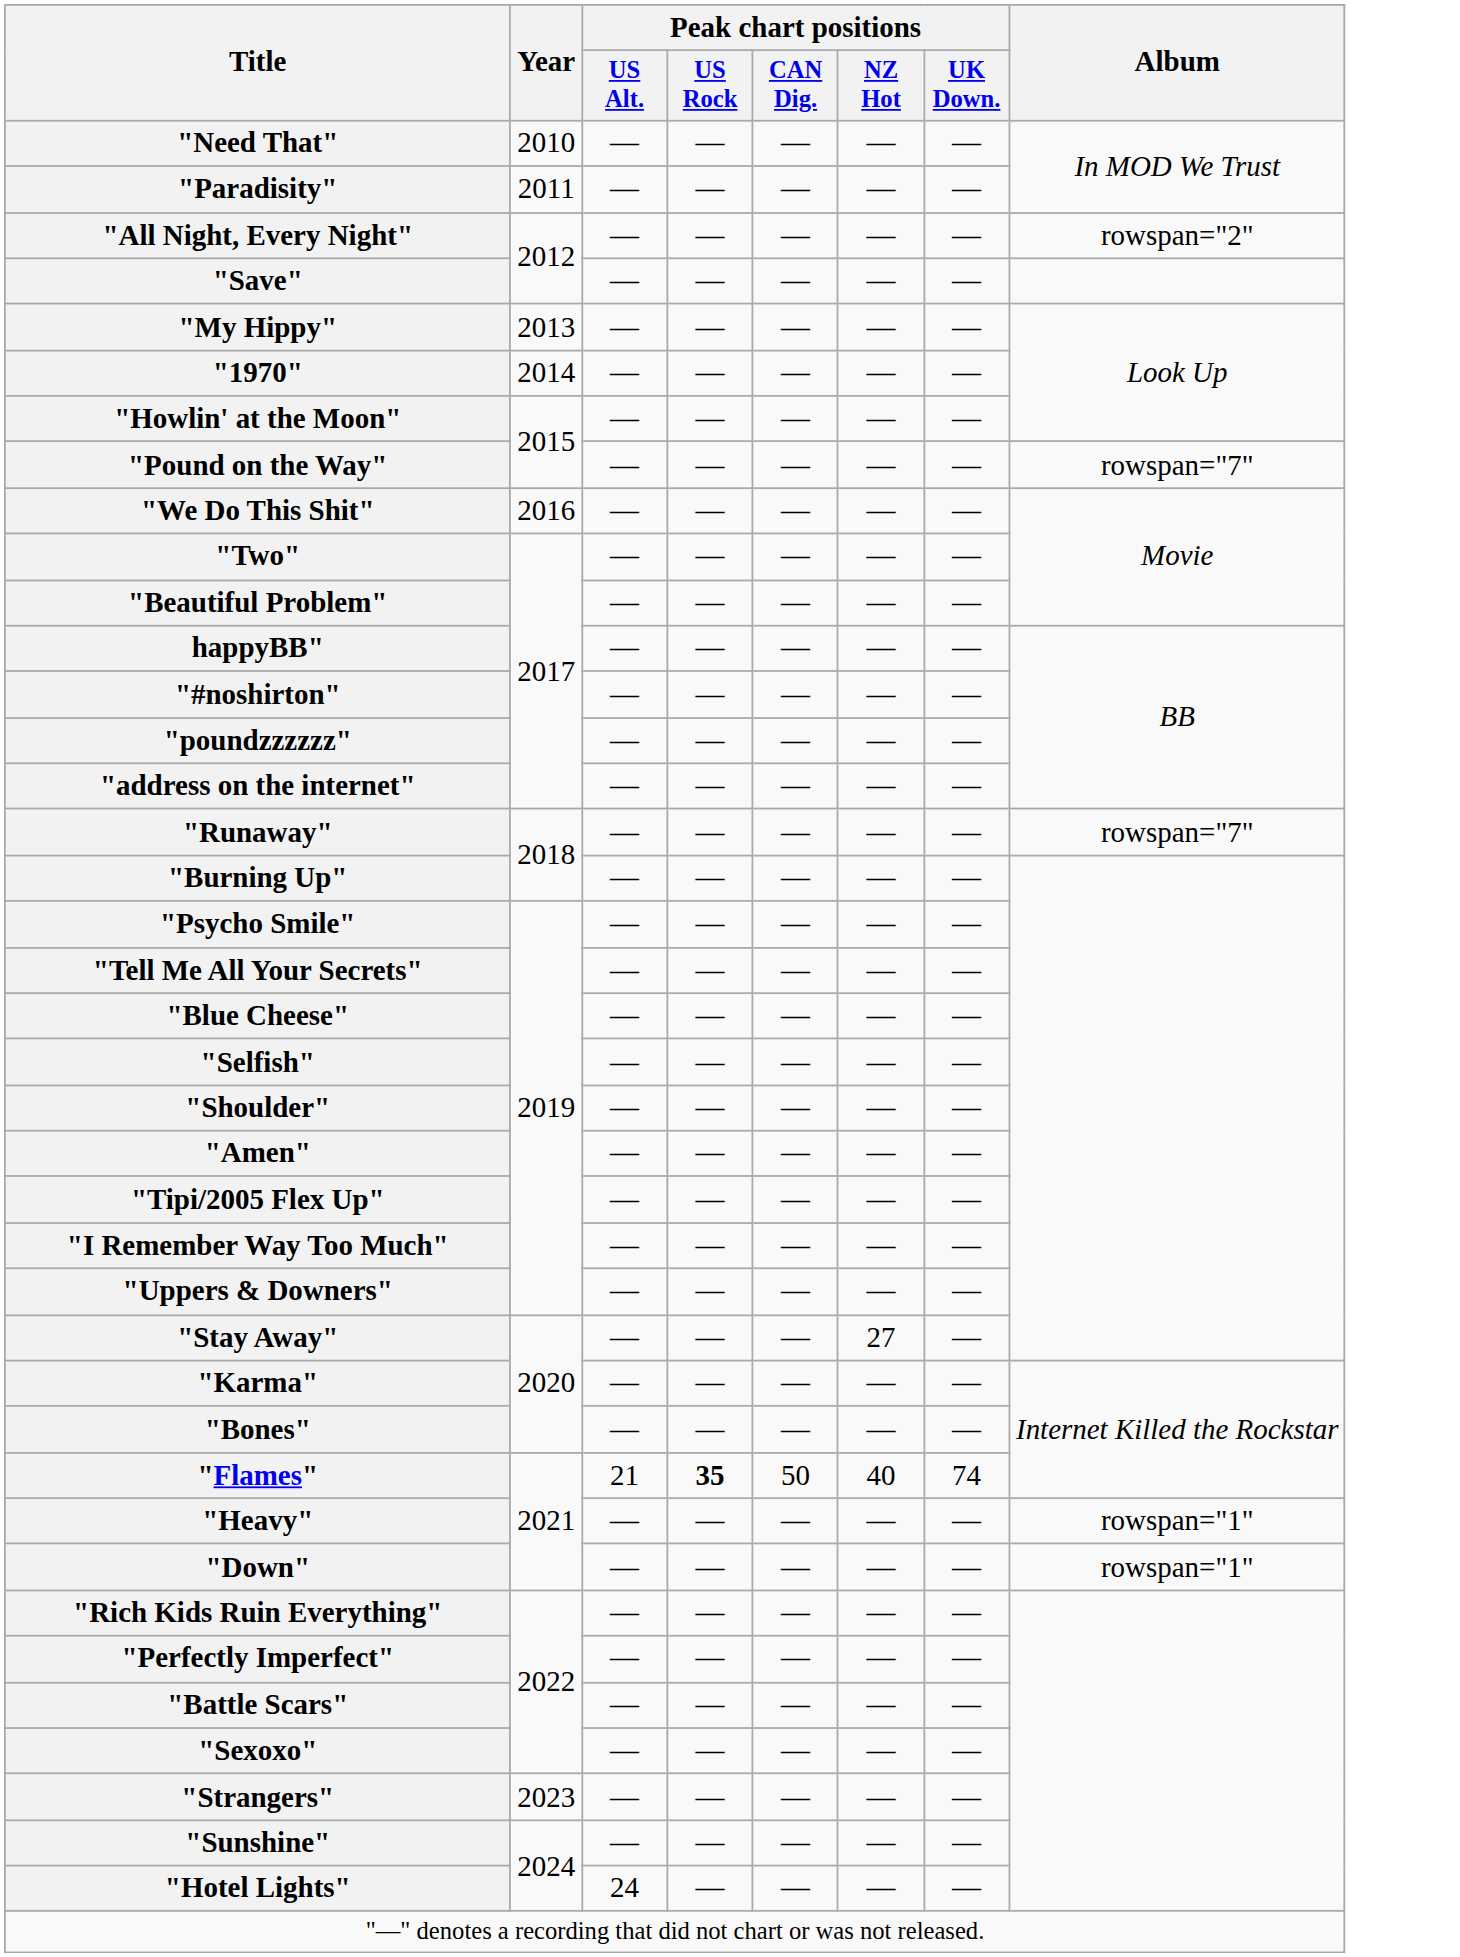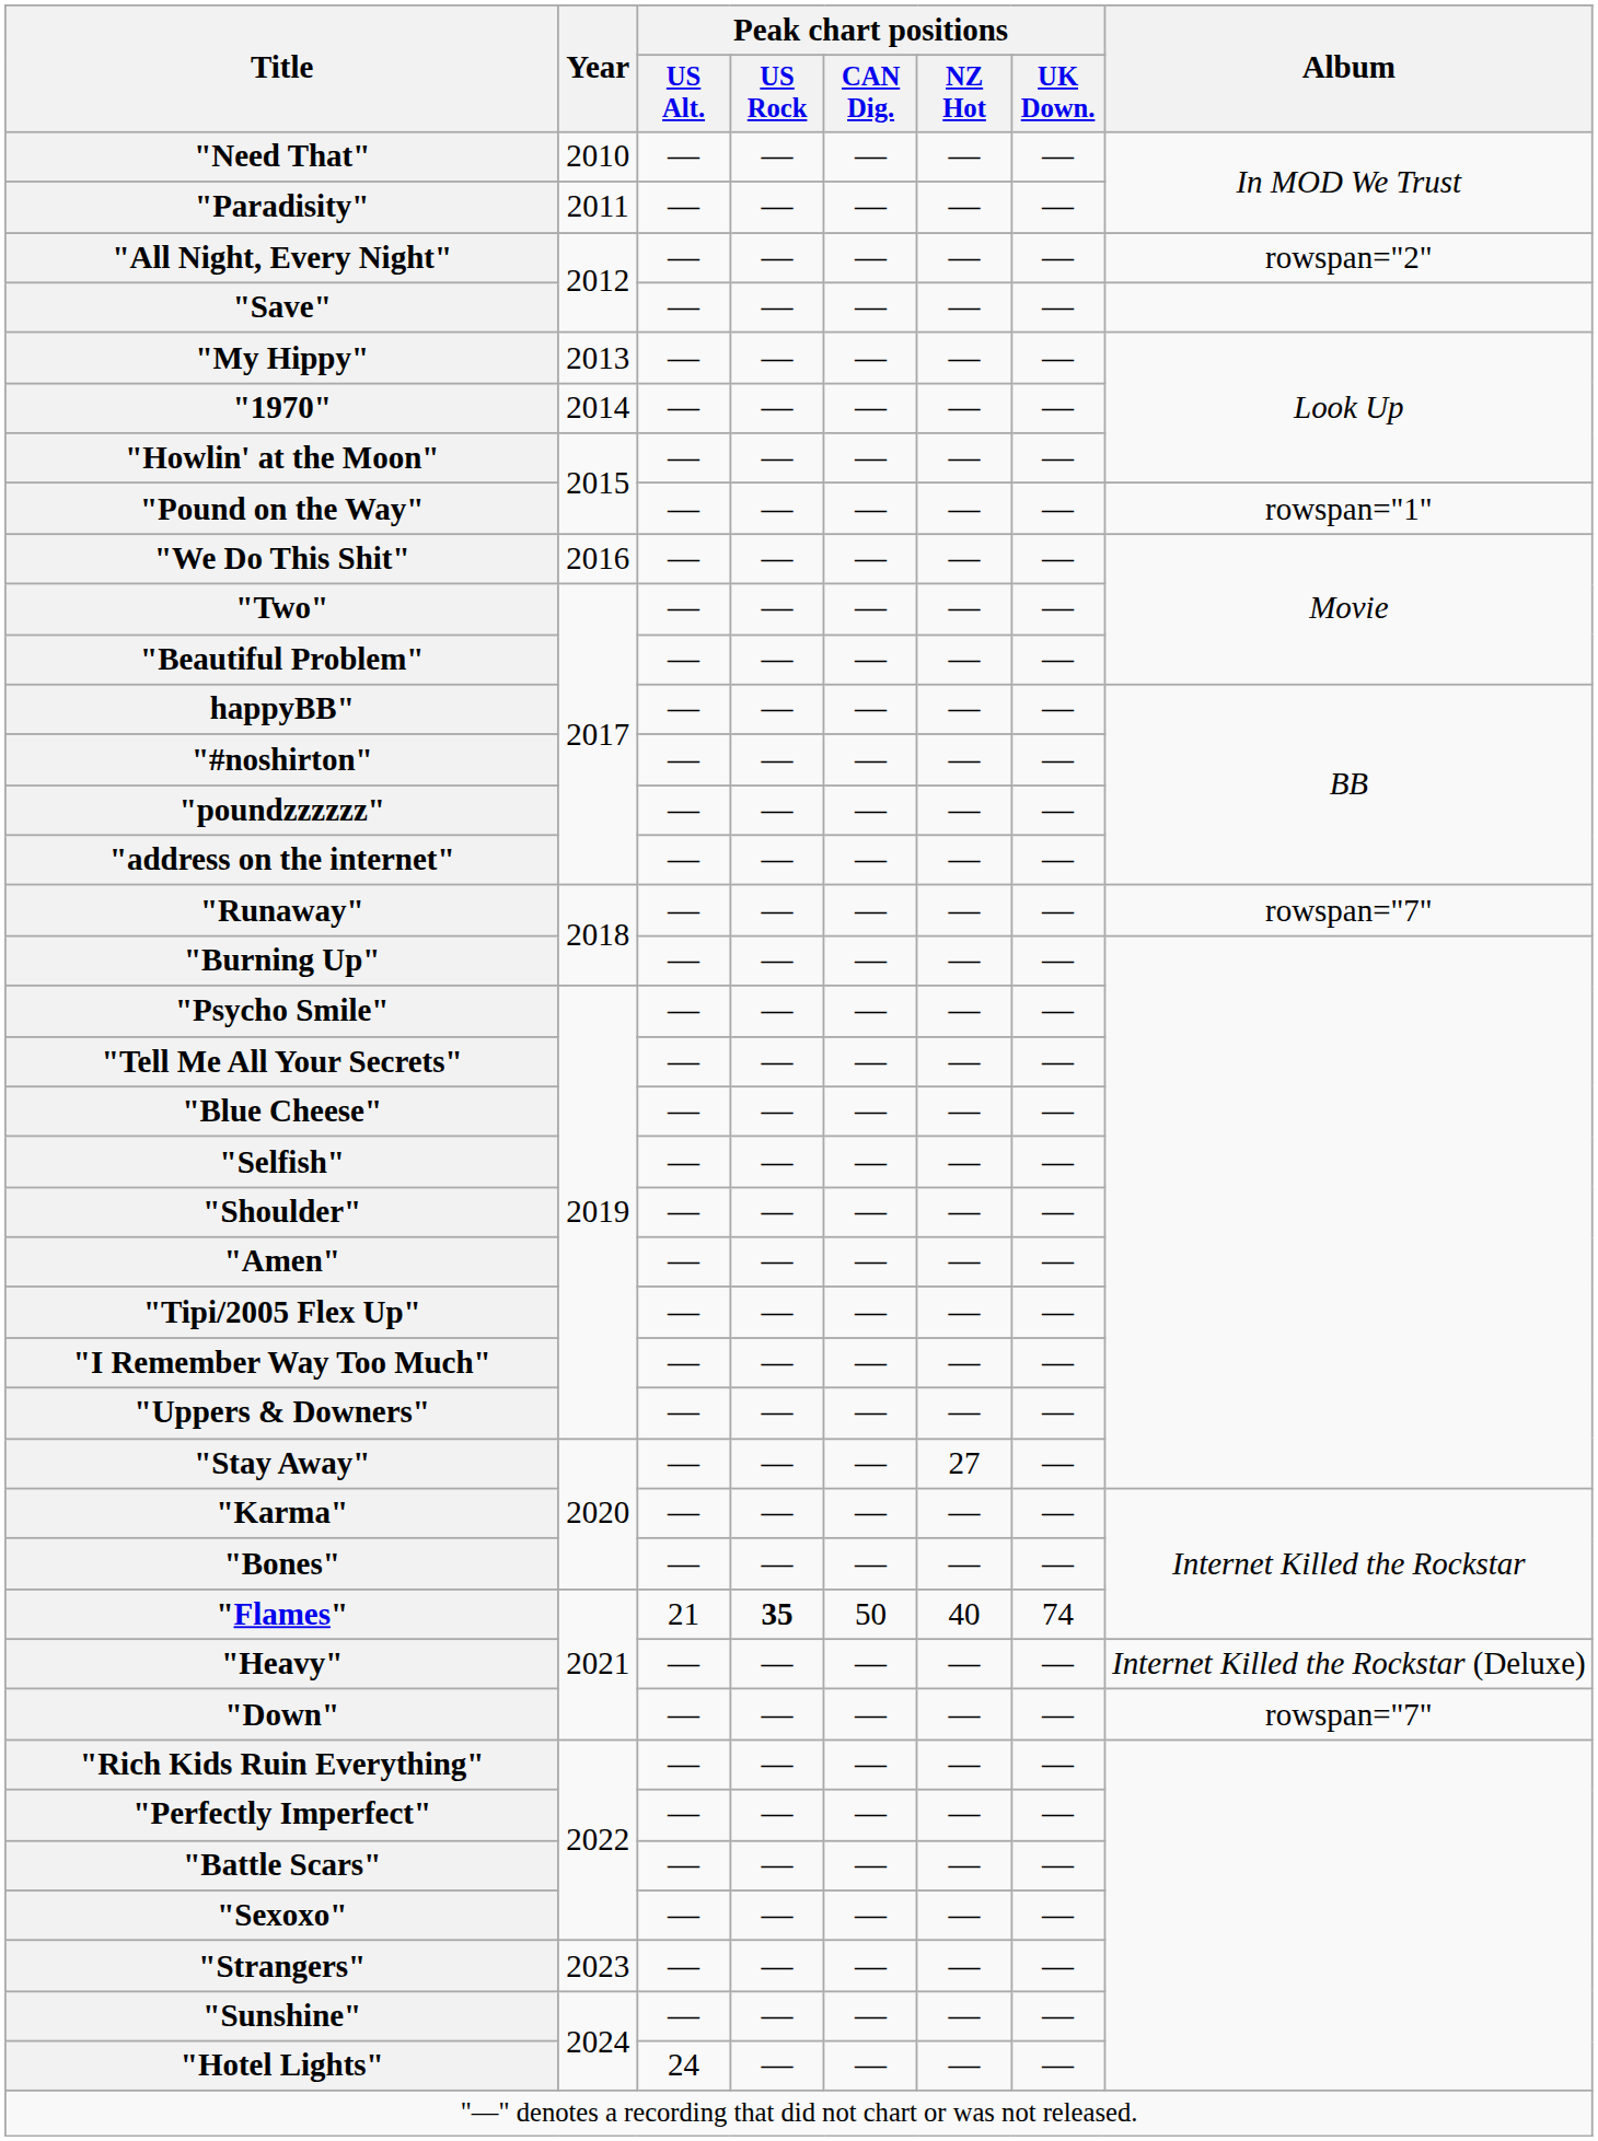"Pound on the Way" | Album: rowspan="7" -> rowspan="1"
"Heavy" | Album: rowspan="1" -> Internet Killed the Rockstar (Deluxe)
"Down" | Album: rowspan="1" -> rowspan="7"
